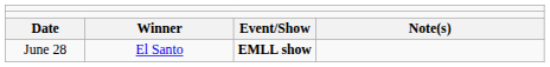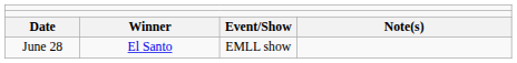June 28 | column 3: bold -> normal
